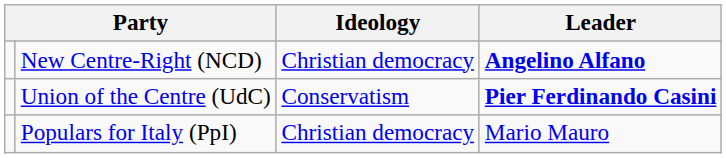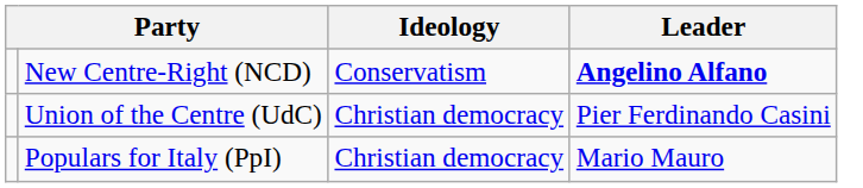New Centre-Right (NCD) | Ideology: Christian democracy -> Conservatism
Union of the Centre (UdC) | Ideology: Conservatism -> Christian democracy
Union of the Centre (UdC) | Leader: bold -> normal
